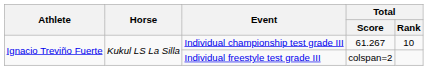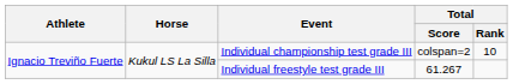Individual championship test grade III | Total / Score: 61.267 -> colspan=2
Individual freestyle test grade III | Total / Score: colspan=2 -> 61.267
